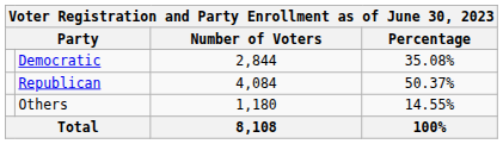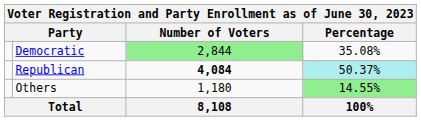Democratic | Number of Voters: no background -> lightgreen background
Republican | Number of Voters: normal -> bold
Republican | Percentage: no background -> paleturquoise background
Others | Percentage: no background -> lightgreen background
